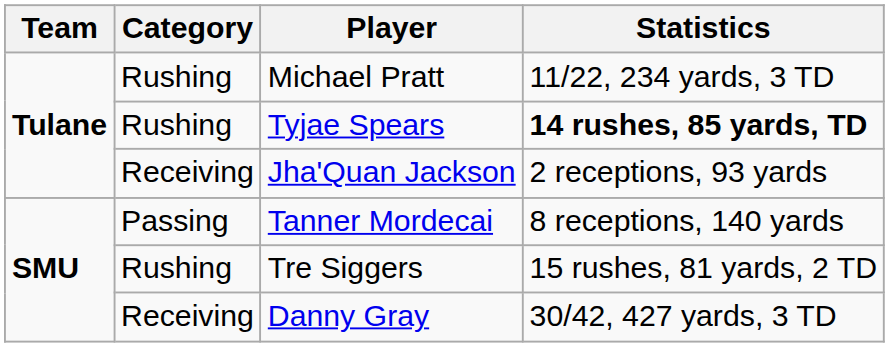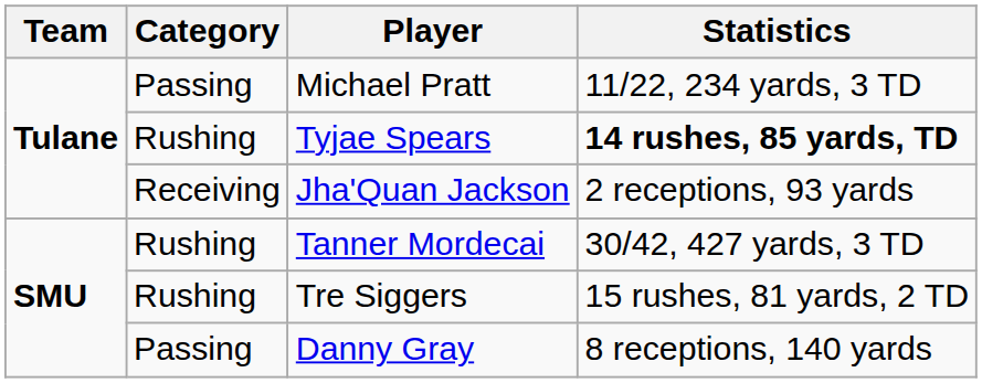Michael Pratt | Category: Rushing -> Passing
Tanner Mordecai | Category: Passing -> Rushing
Tanner Mordecai | Statistics: 8 receptions, 140 yards -> 30/42, 427 yards, 3 TD
Danny Gray | Category: Receiving -> Passing
Danny Gray | Statistics: 30/42, 427 yards, 3 TD -> 8 receptions, 140 yards
